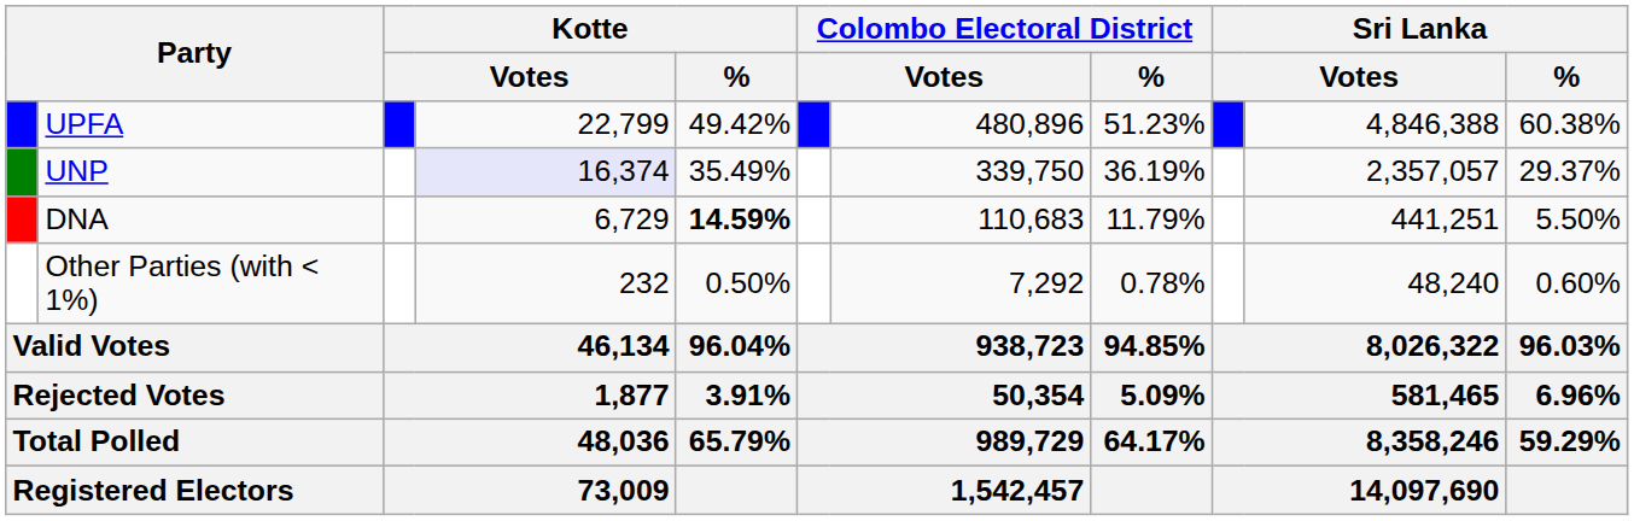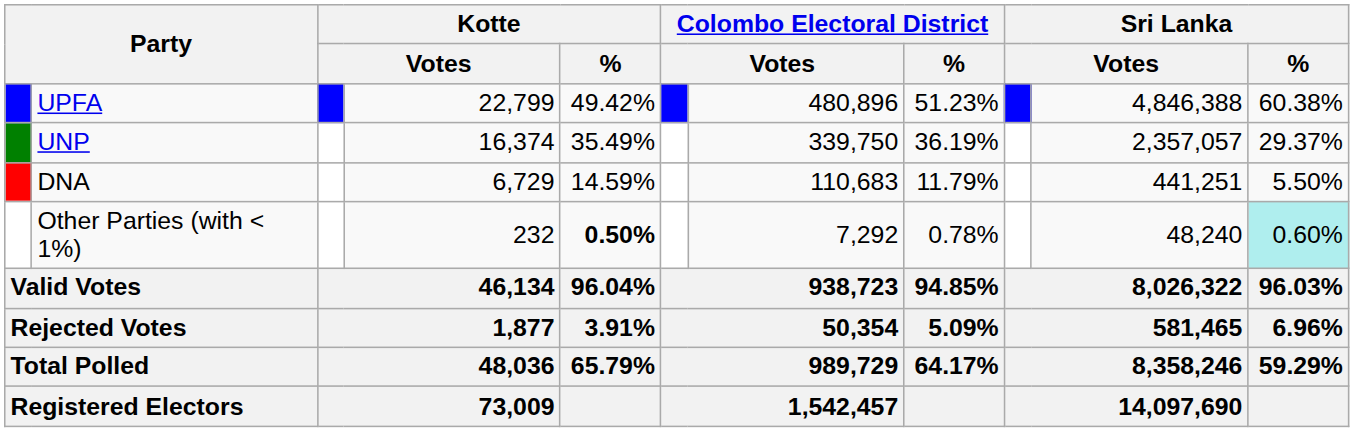UNP | column 4: lavender background -> no background
DNA | Kotte / %: bold -> normal
Other Parties (with < 1%) | Kotte / %: normal -> bold
Other Parties (with < 1%) | Sri Lanka / %: no background -> paleturquoise background
